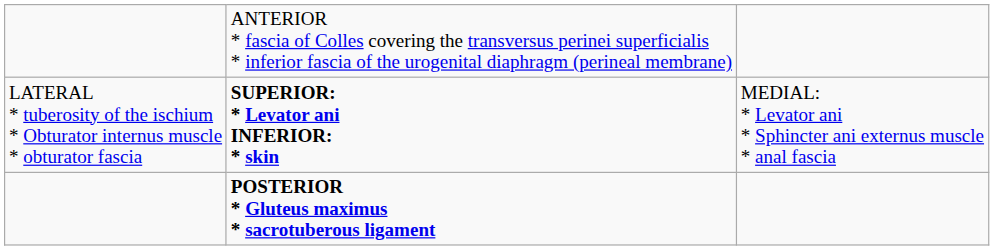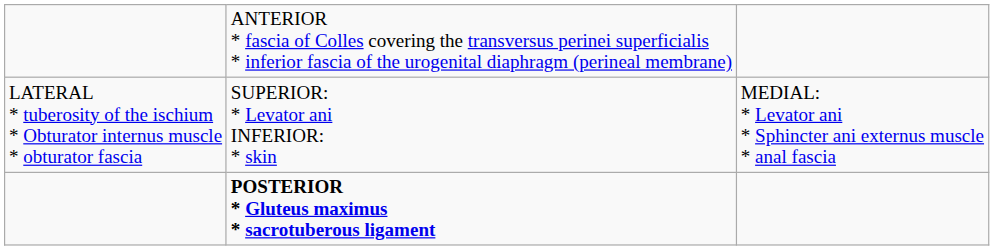row 2 | column 2: bold -> normal
